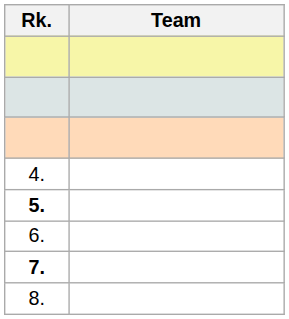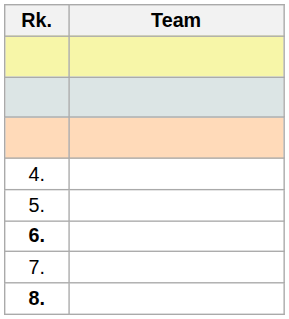row 6 | Rk.: bold -> normal
row 7 | Rk.: normal -> bold
row 8 | Rk.: bold -> normal
row 9 | Rk.: normal -> bold
